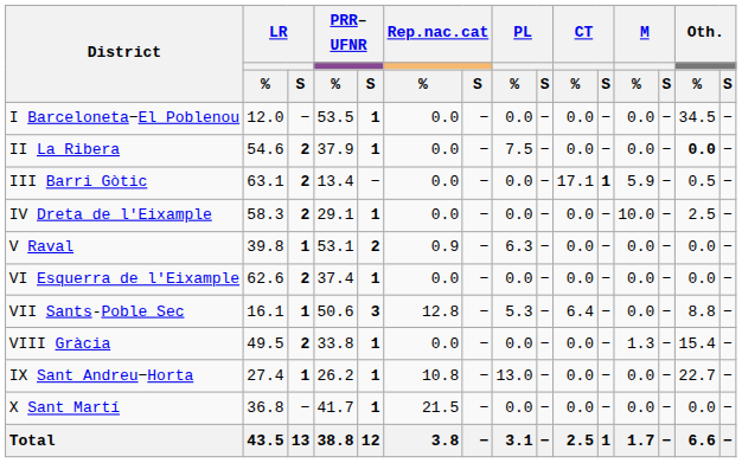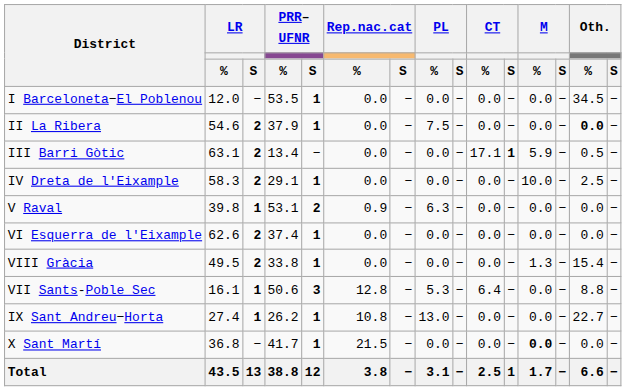rows swapped: VII Sants-Poble Sec <-> VIII Gràcia
X Sant Martí | M / %: normal -> bold
